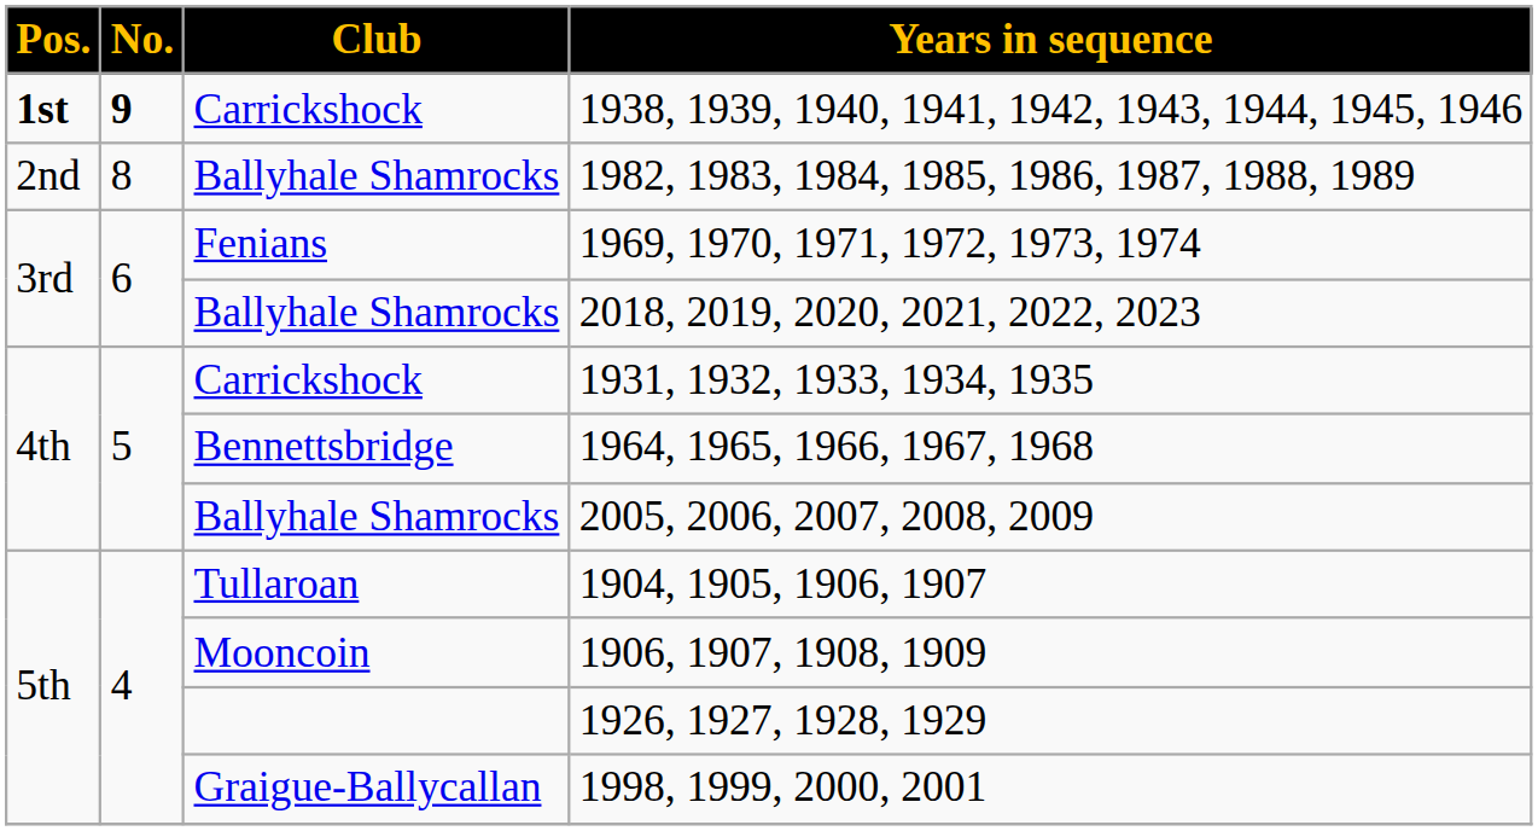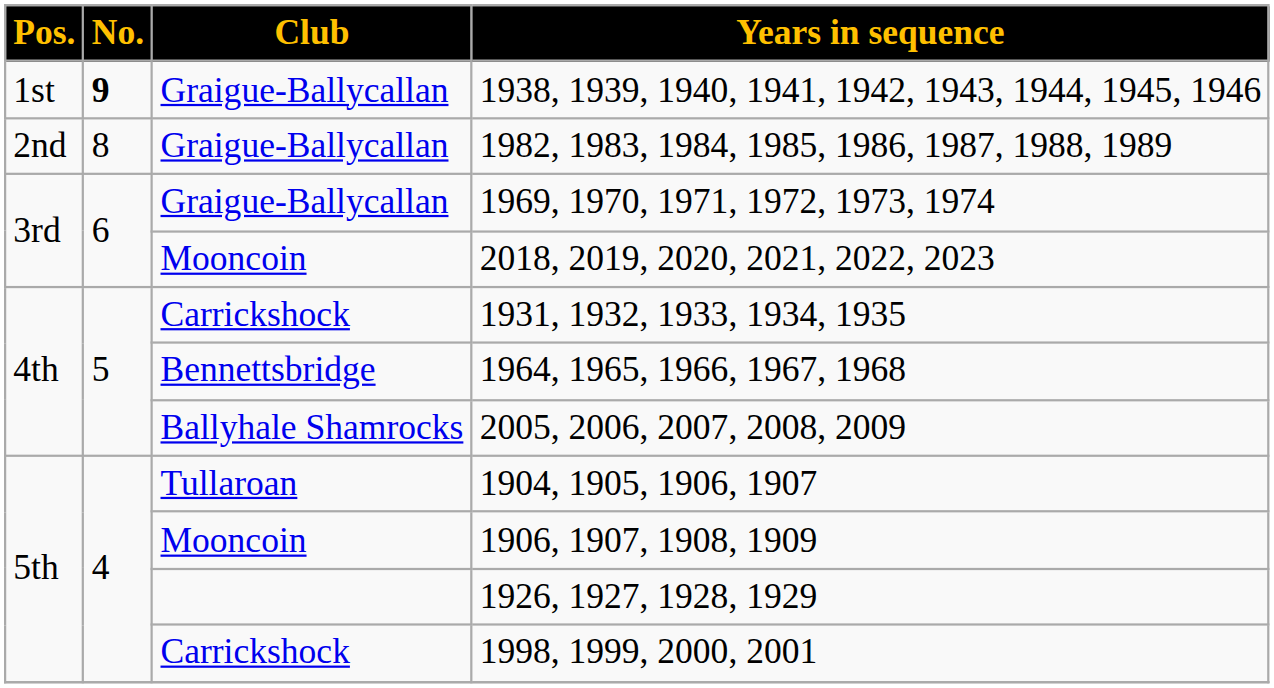1938, 1939, 1940, 1941, 1942, 1943, 1944, 1945, 1946 | Pos.: bold -> normal
1938, 1939, 1940, 1941, 1942, 1943, 1944, 1945, 1946 | Club: Carrickshock -> Graigue-Ballycallan
1982, 1983, 1984, 1985, 1986, 1987, 1988, 1989 | Club: Ballyhale Shamrocks -> Graigue-Ballycallan
1969, 1970, 1971, 1972, 1973, 1974 | Club: Fenians -> Graigue-Ballycallan
2018, 2019, 2020, 2021, 2022, 2023 | Club: Ballyhale Shamrocks -> Mooncoin
1998, 1999, 2000, 2001 | Club: Graigue-Ballycallan -> Carrickshock
